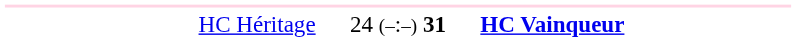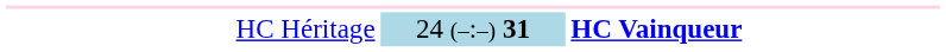HC Héritage | column 2: no background -> lightblue background
